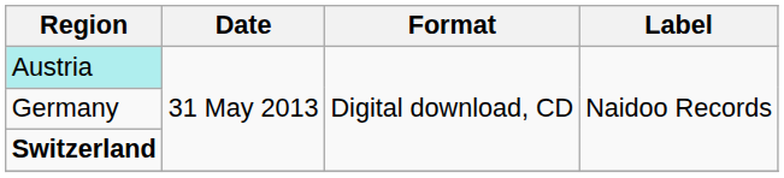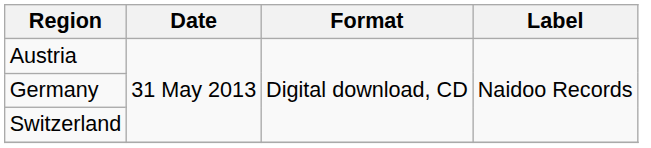Austria | Region: paleturquoise background -> no background
Switzerland | Region: bold -> normal
